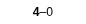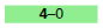row 1 | column 1: no background -> lightgreen background
